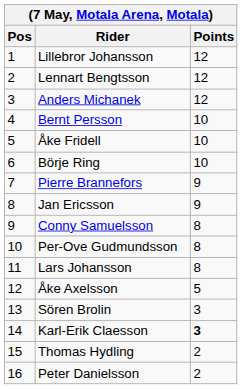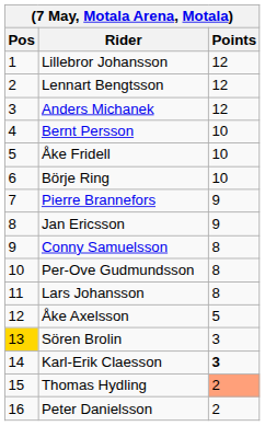Sören Brolin | Pos: no background -> gold background
Thomas Hydling | Points: no background -> lightsalmon background
